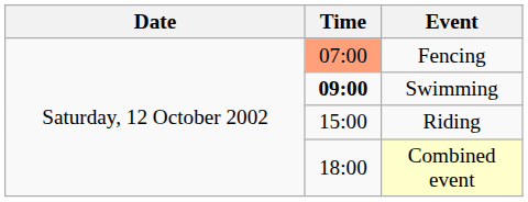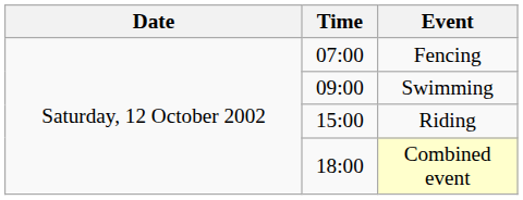Fencing | Time: lightsalmon background -> no background
Swimming | Time: bold -> normal
